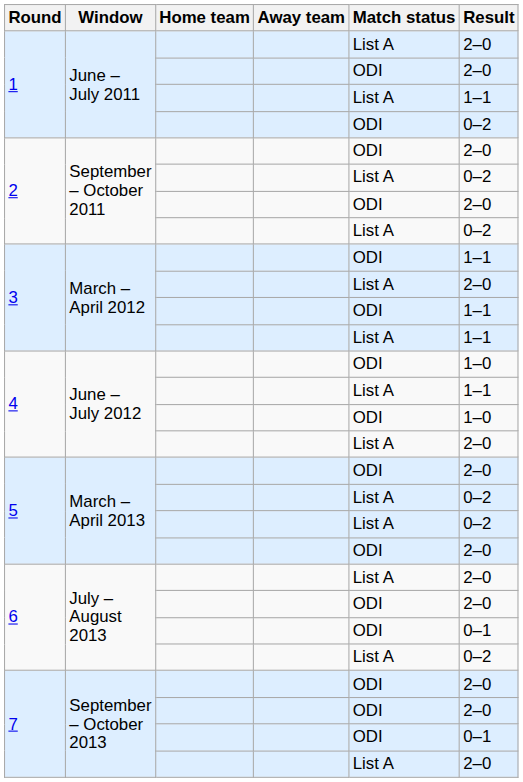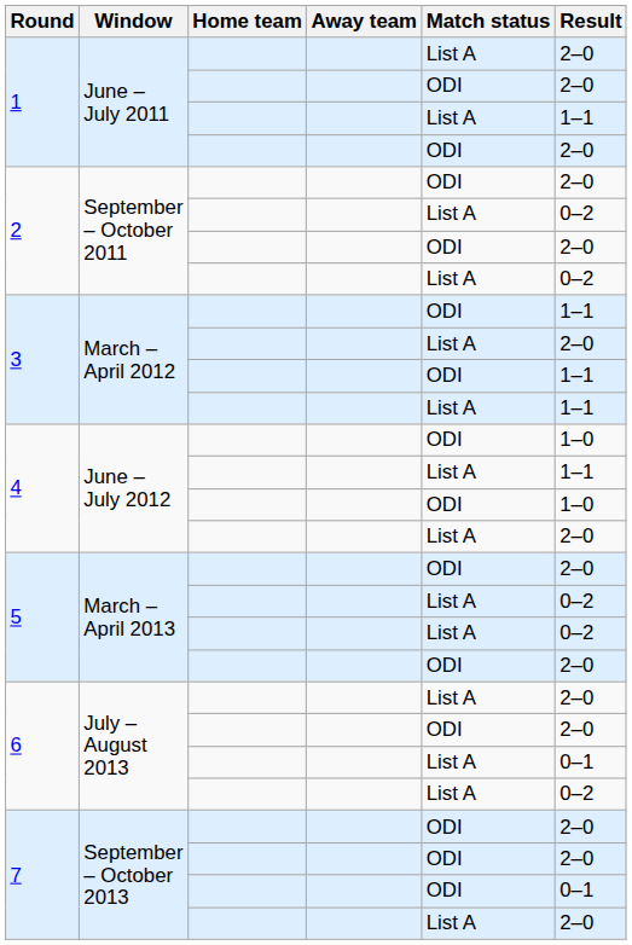row 5 | Result: 0–2 -> 2–0
row 24 | Match status: ODI -> List A
